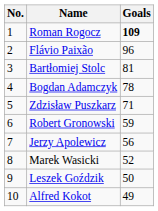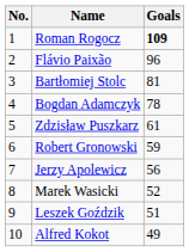Zdzisław Puszkarz | Goals: 71 -> 61
Leszek Goździk | Goals: 50 -> 51
